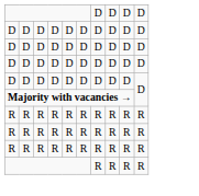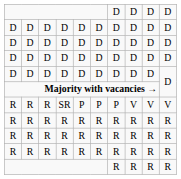+ row: R | R | R | SR | P | P | P | V | V | V
